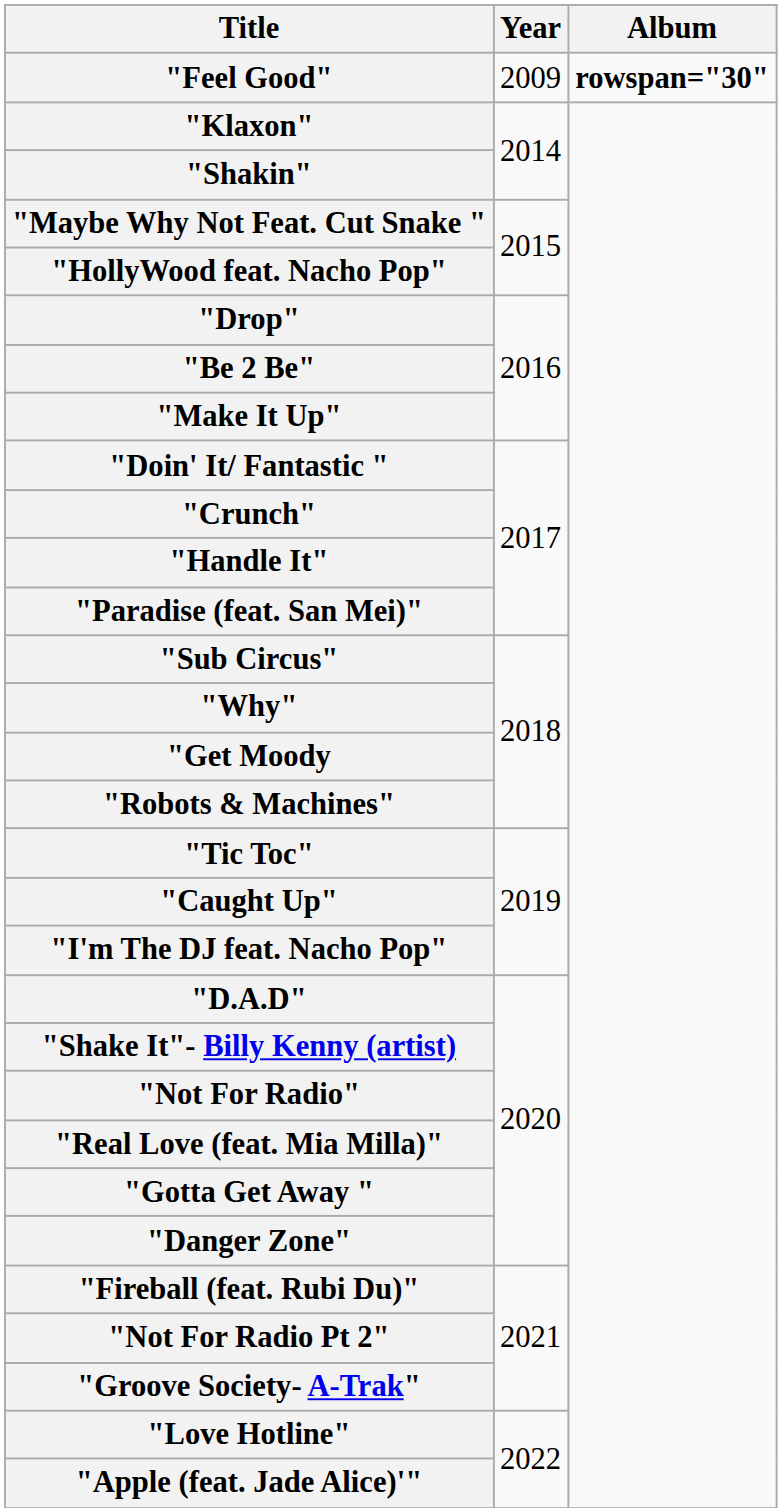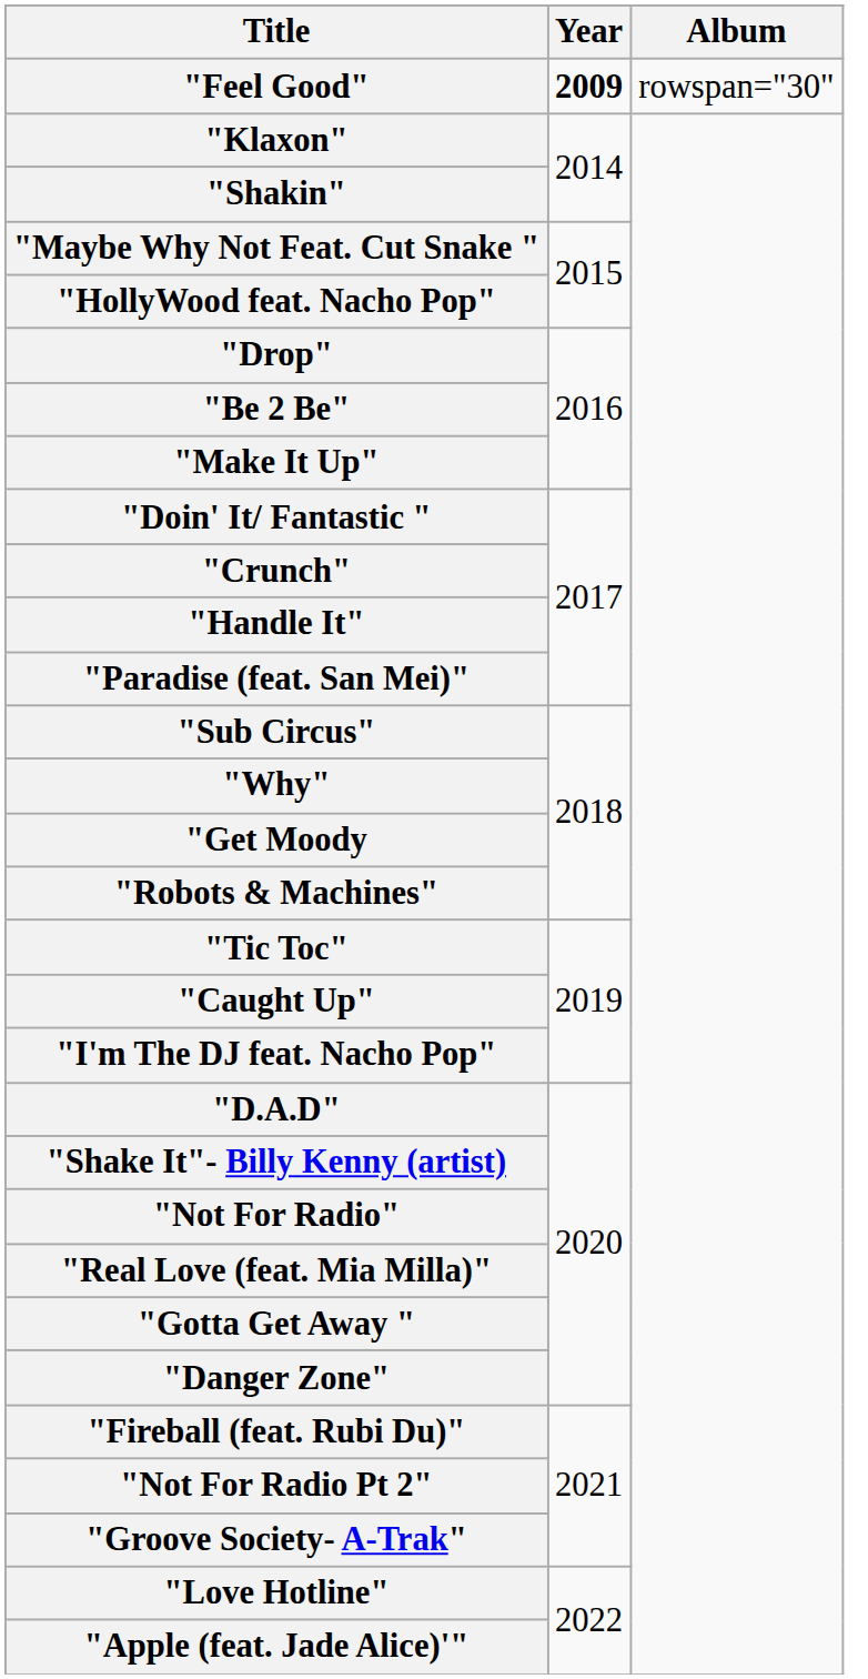"Feel Good" | Year: normal -> bold
"Feel Good" | Album: bold -> normal
